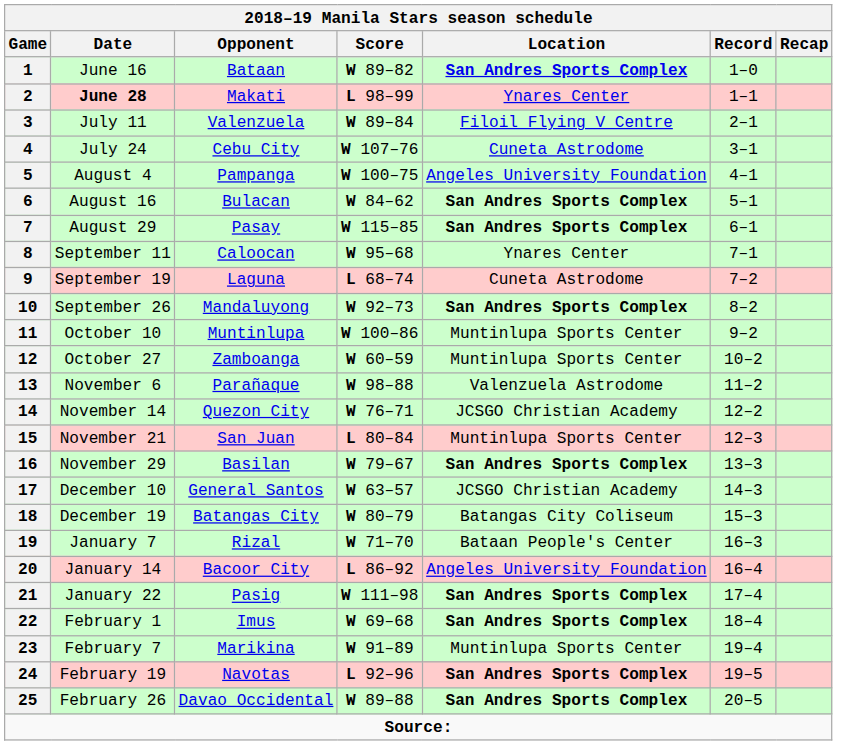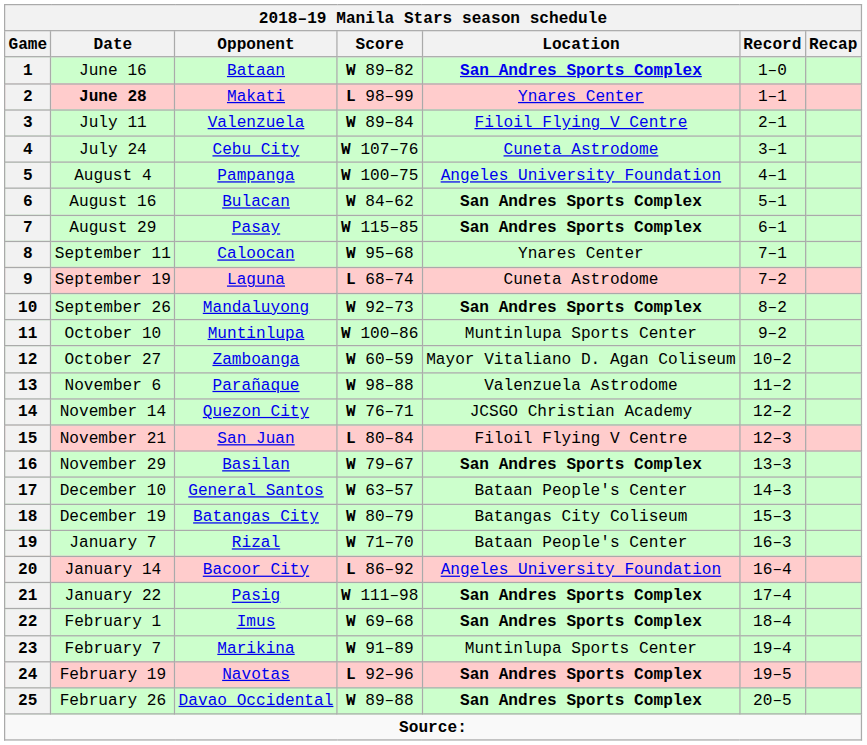12 | Location: Muntinlupa Sports Center -> Mayor Vitaliano D. Agan Coliseum
15 | Location: Muntinlupa Sports Center -> Filoil Flying V Centre
17 | Location: JCSGO Christian Academy -> Bataan People's Center
